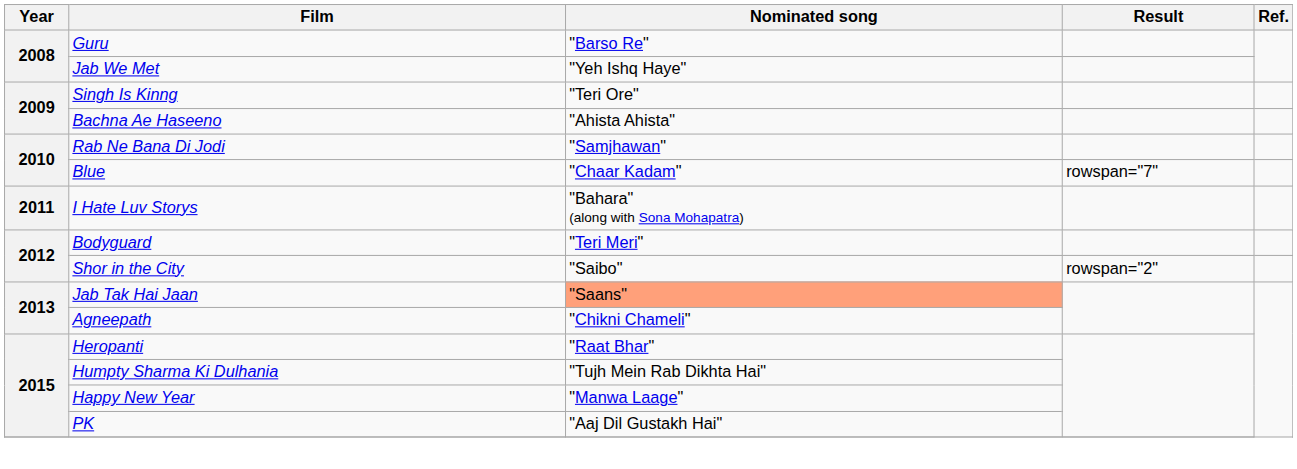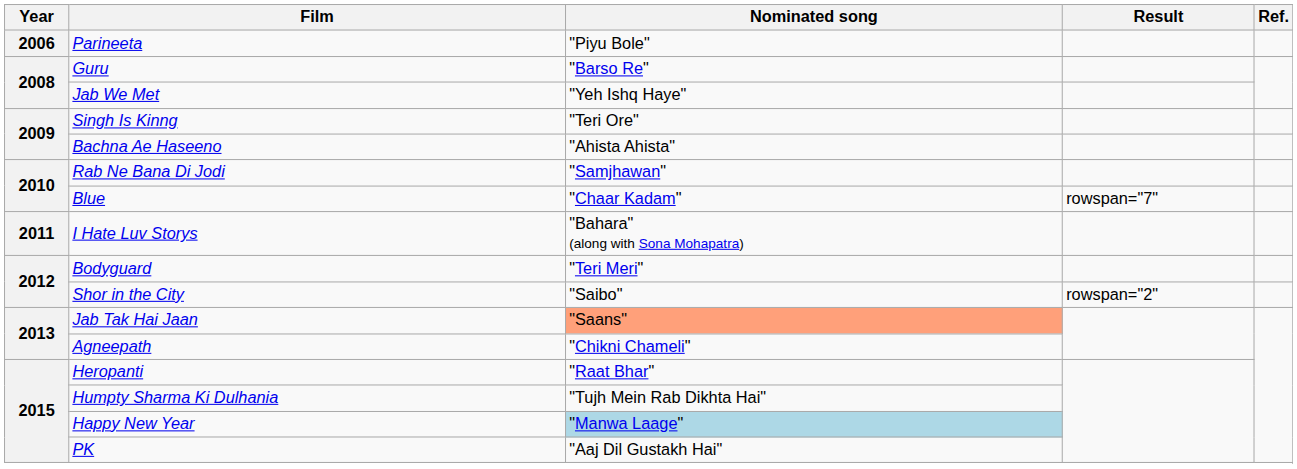+ row: 2006 | Parineeta | "Piyu Bole"
Happy New Year | Nominated song: no background -> lightblue background
